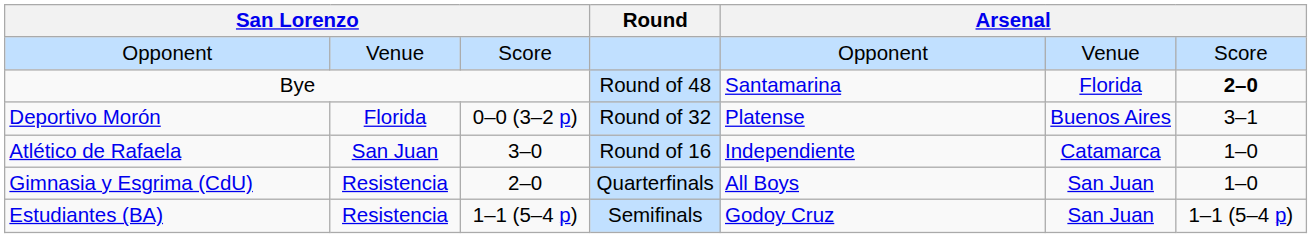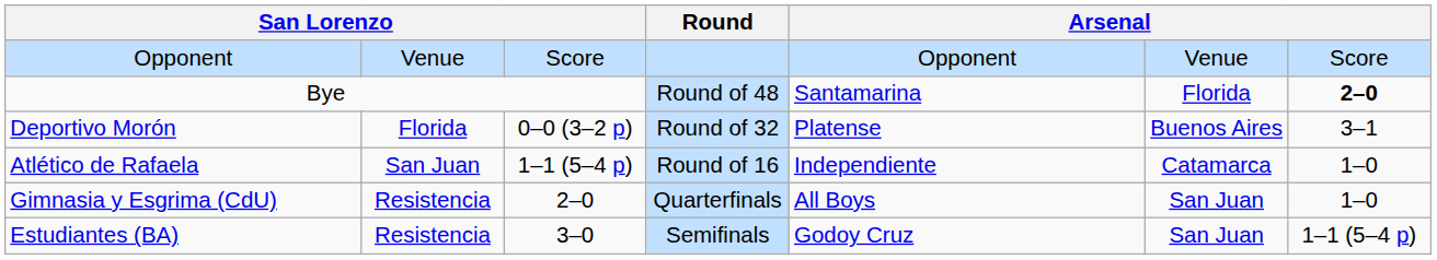Atlético de Rafaela | column 3: 3–0 -> 1–1 (5–4 p)
Estudiantes (BA) | column 3: 1–1 (5–4 p) -> 3–0
